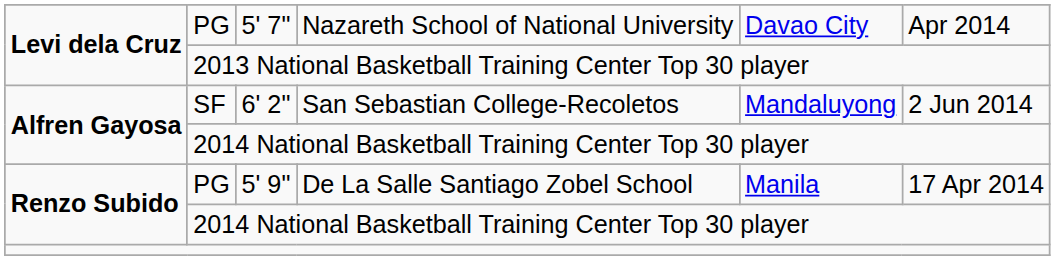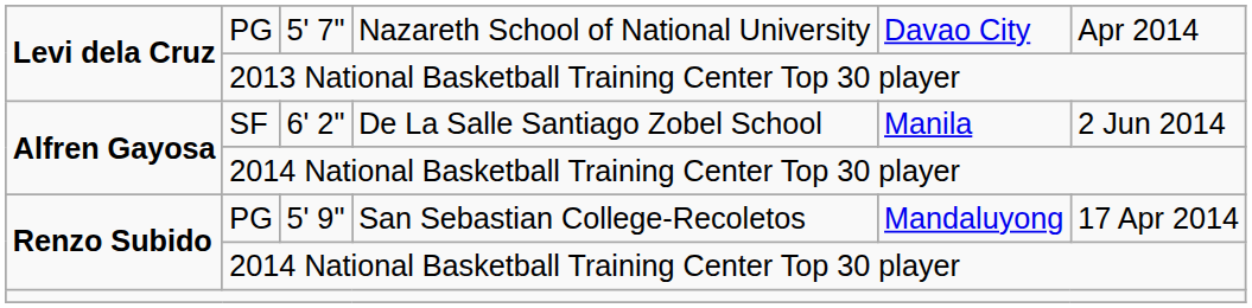SF | column 4: San Sebastian College-Recoletos -> De La Salle Santiago Zobel School
SF | column 5: Mandaluyong -> Manila
Renzo Subido / PG | column 4: De La Salle Santiago Zobel School -> San Sebastian College-Recoletos
Renzo Subido / PG | column 5: Manila -> Mandaluyong
